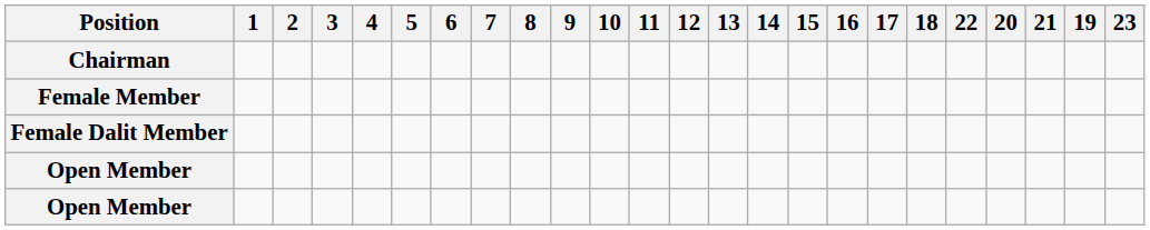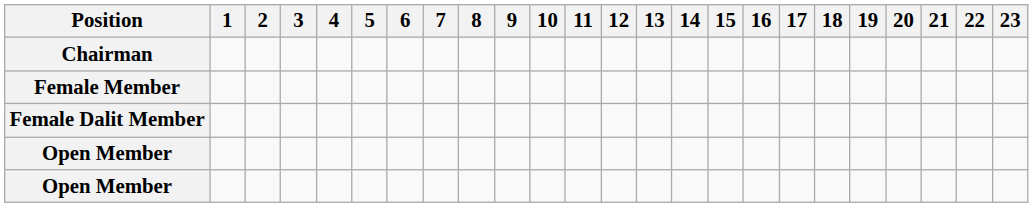columns swapped: 19 <-> 22
